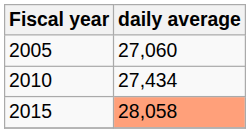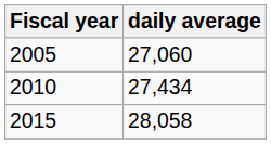2015 | daily average: lightsalmon background -> no background
